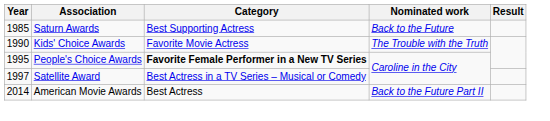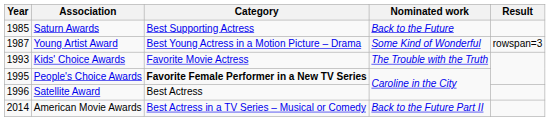+ row: 1987 | Young Artist Award | Best Young Actress in a Motion Picture – Drama | Some Kind of Wonderful | rowspan=3
Kids' Choice Awards | Year: 1990 -> 1993
Satellite Award | Year: 1997 -> 1996
Satellite Award | Category: Best Actress in a TV Series – Musical or Comedy -> Best Actress
American Movie Awards | Category: Best Actress -> Best Actress in a TV Series – Musical or Comedy
